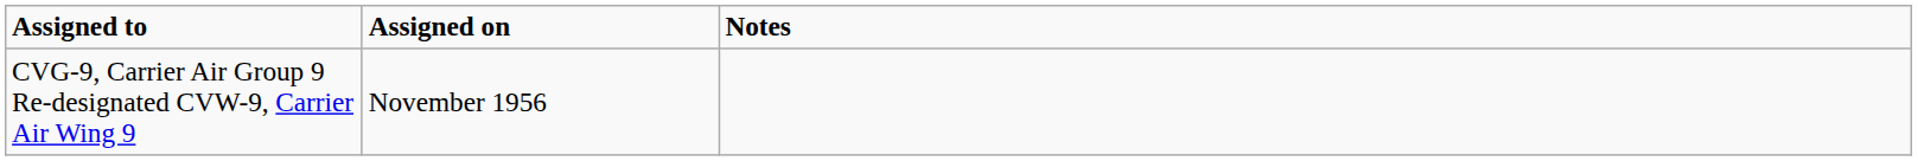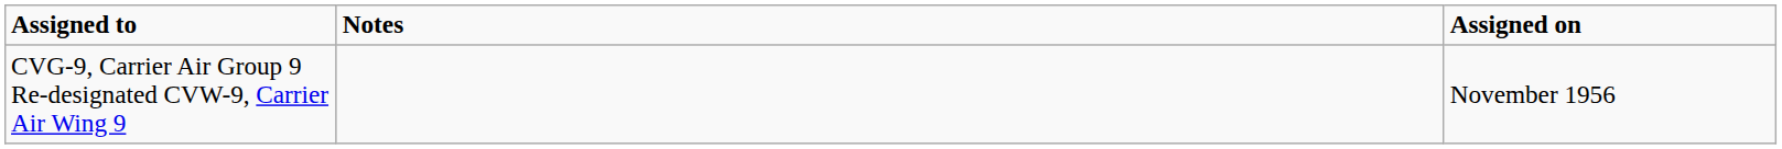columns swapped: Assigned on <-> Notes
